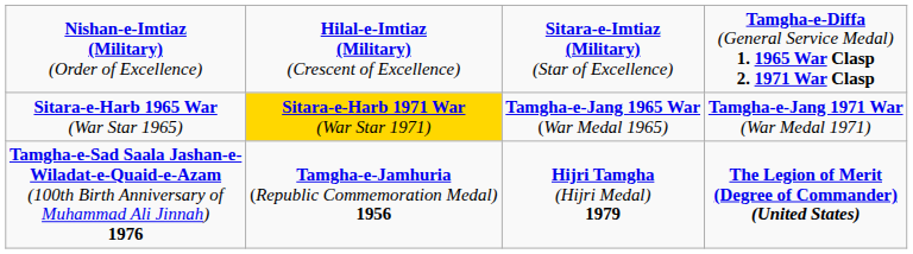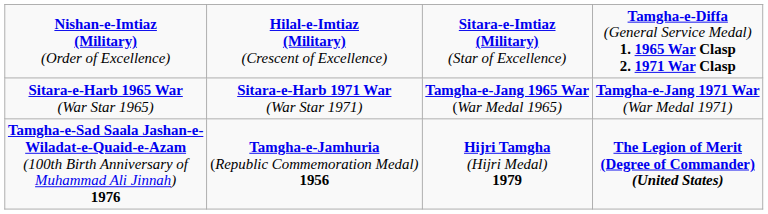Sitara-e-Harb 1965 War (War Star 1965) | column 2: gold background -> no background
